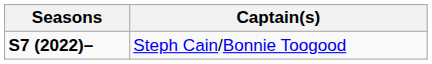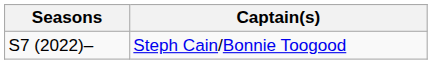Steph Cain/Bonnie Toogood | Seasons: bold -> normal
